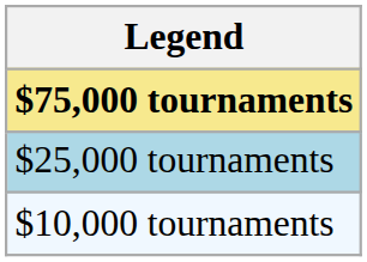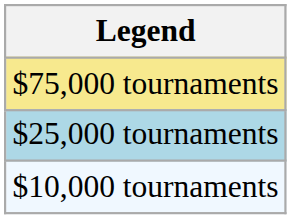row 2 | column 1: bold -> normal
